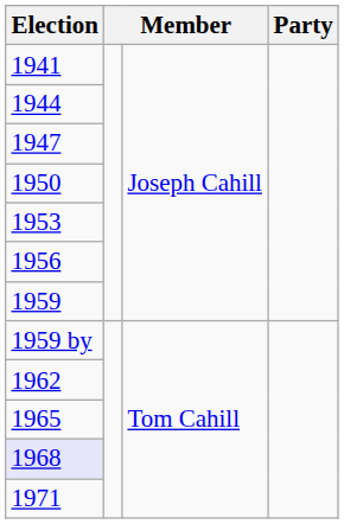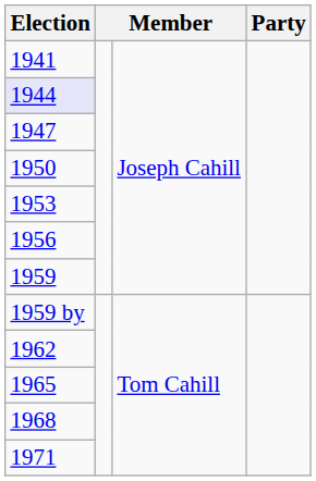1944 | Election: no background -> lavender background
1968 | Election: lavender background -> no background
